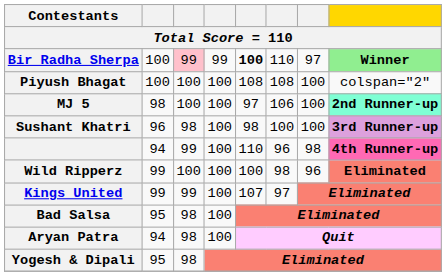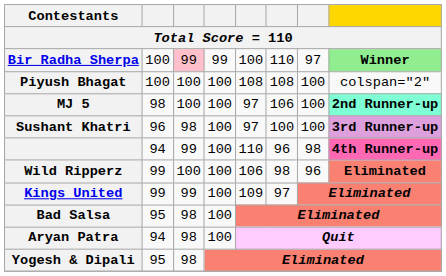Bir Radha Sherpa | column 5: bold -> normal
Sushant Khatri | column 5: 98 -> 97
Wild Ripperz | column 5: 100 -> 106
Kings United | column 5: 107 -> 109
